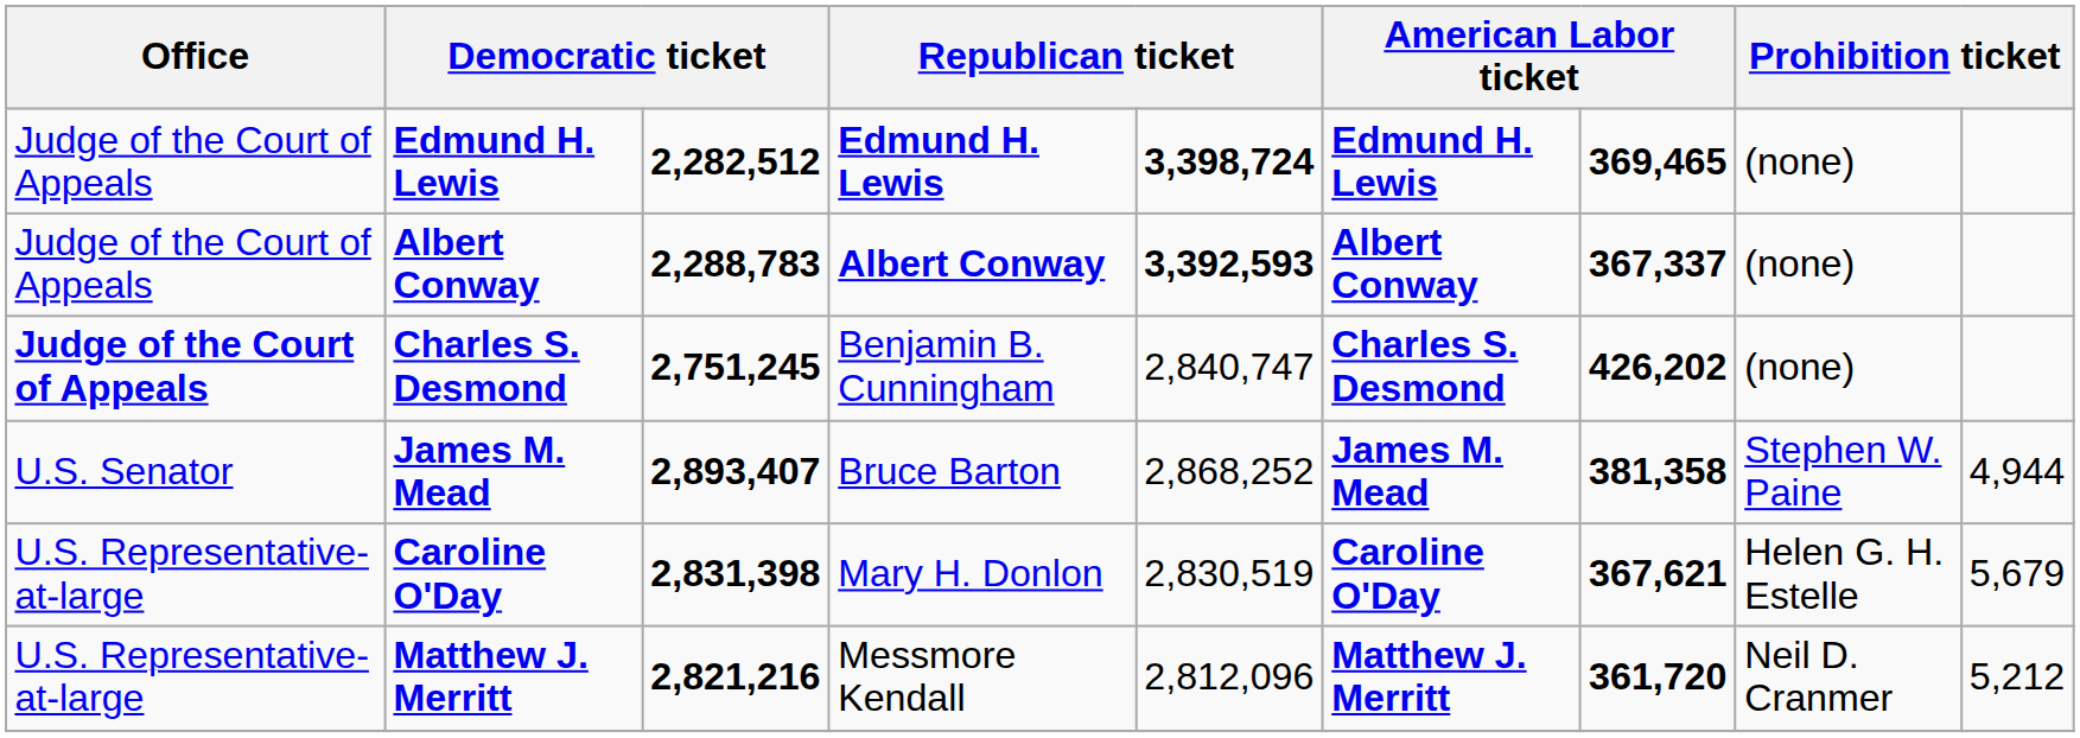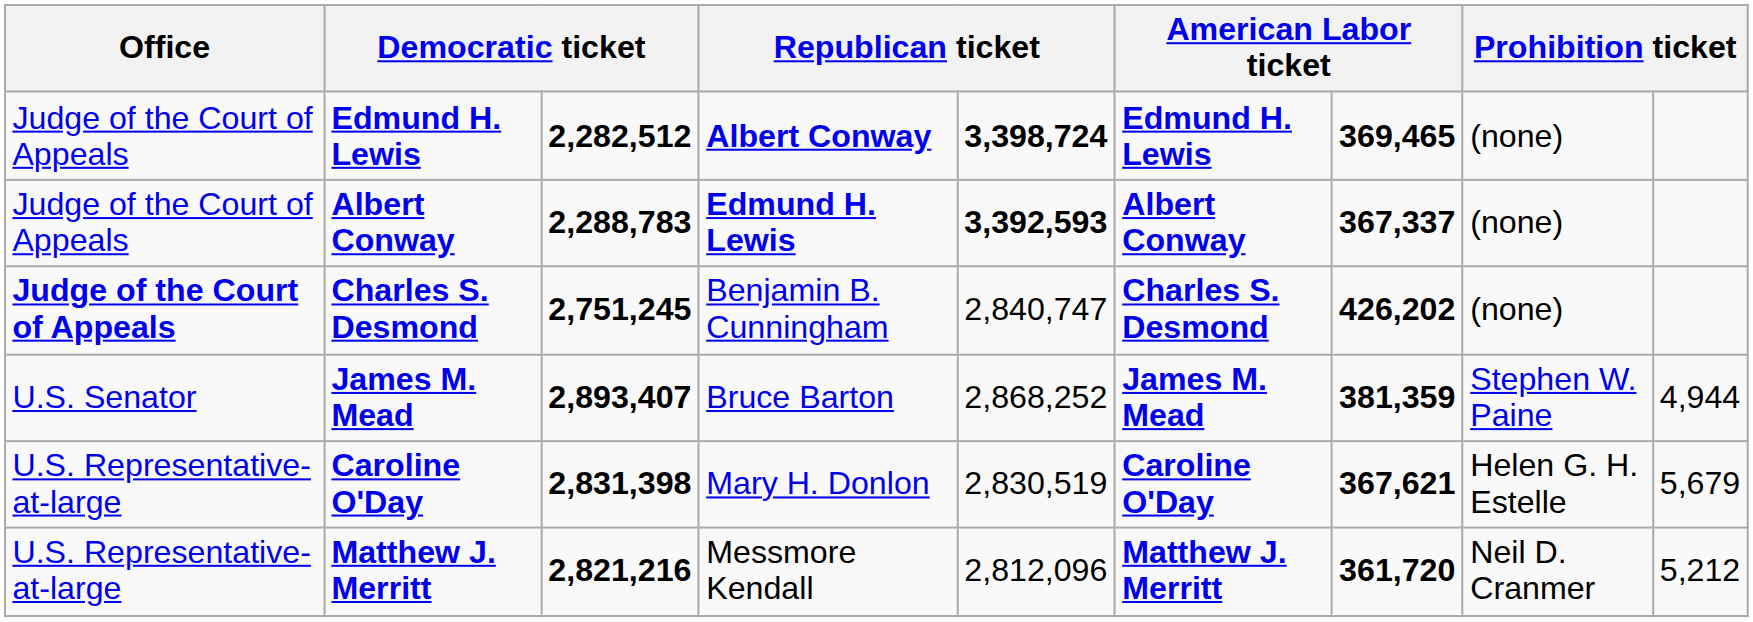row 2 | column 4: Edmund H. Lewis -> Albert Conway
row 3 | column 4: Albert Conway -> Edmund H. Lewis
row 5 | column 7: 381,358 -> 381,359
